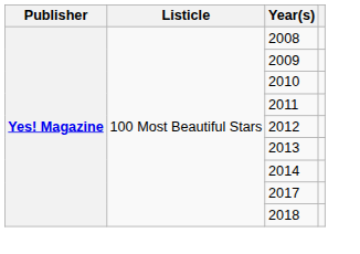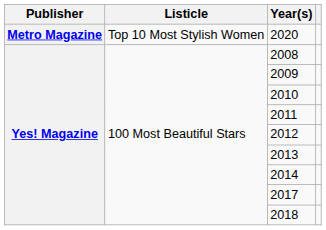+ row: Metro Magazine | Top 10 Most Stylish Women | 2020
